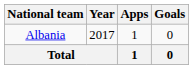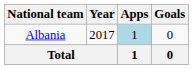Albania | Apps: no background -> lightblue background
